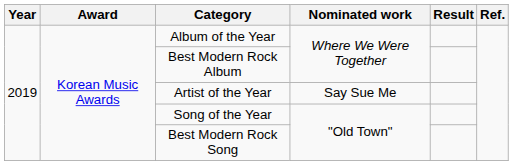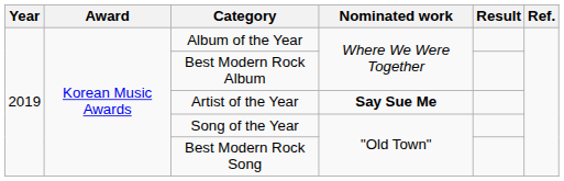Artist of the Year | Nominated work: normal -> bold
